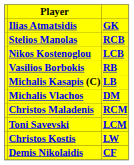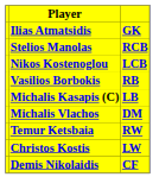- row: Christos Maladenis | RCM
- row: Toni Savevski | LCM
+ row: Temur Ketsbaia | RW
